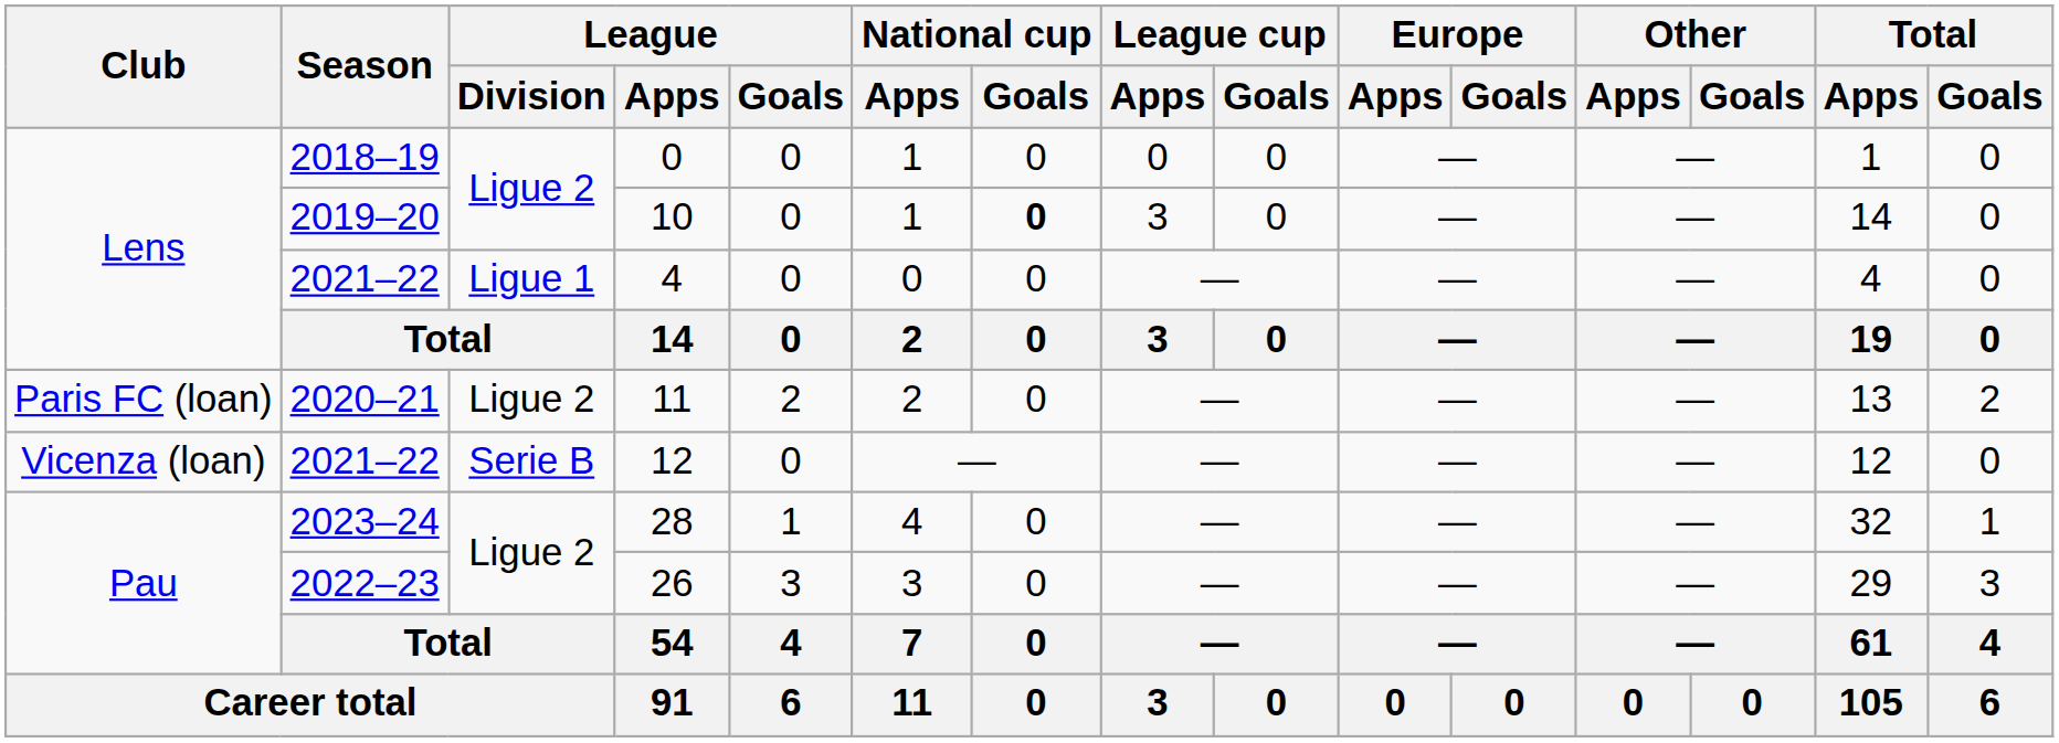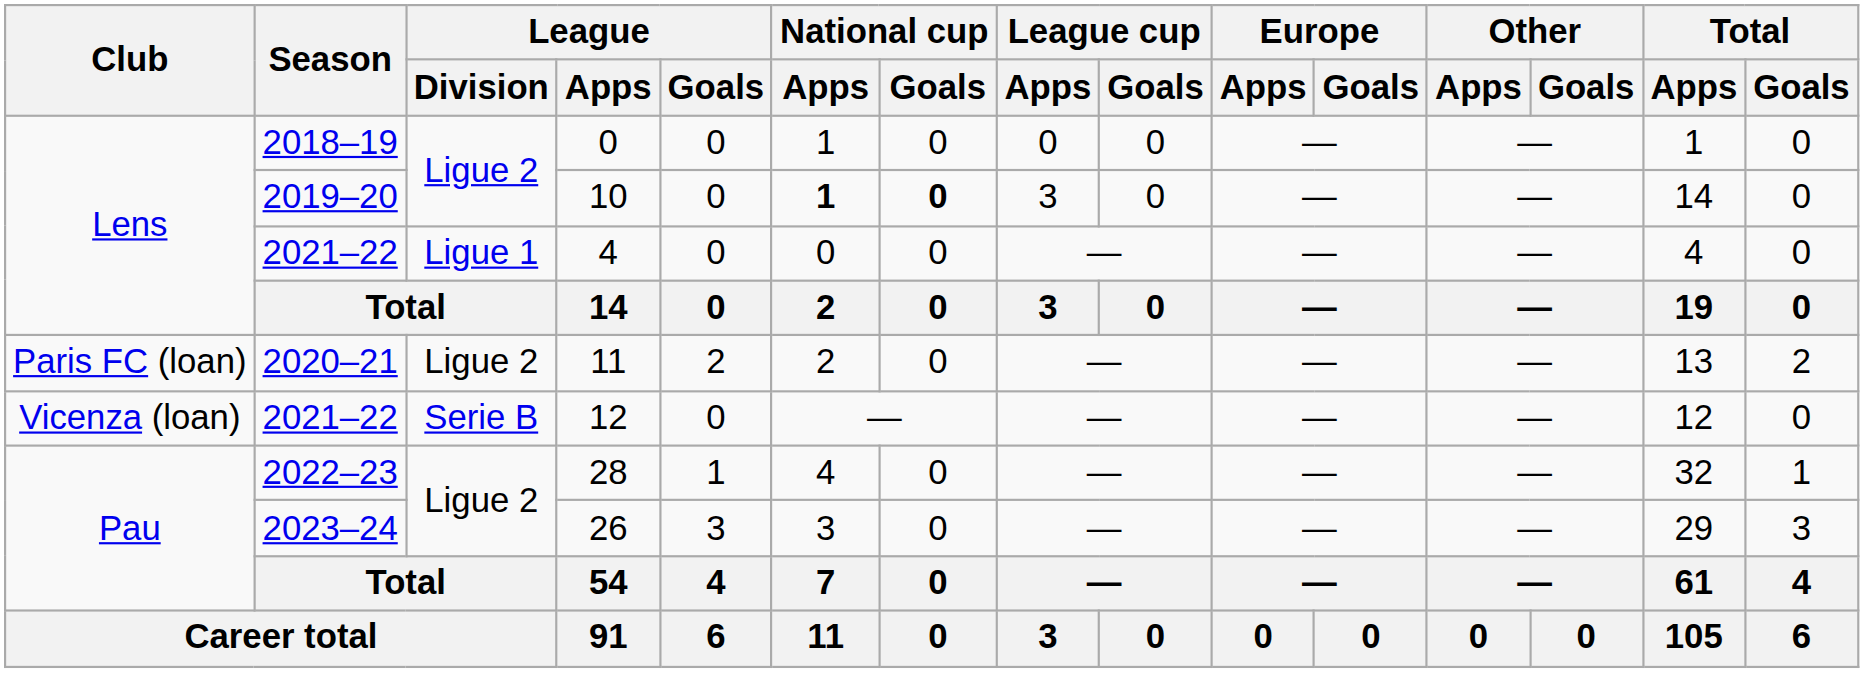10 | National cup / Apps: normal -> bold
28 | Season: 2023–24 -> 2022–23
26 | Season: 2022–23 -> 2023–24
